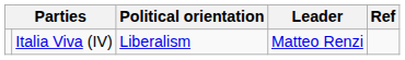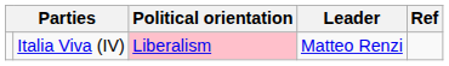Italia Viva (IV) | Political orientation: no background -> pink background
